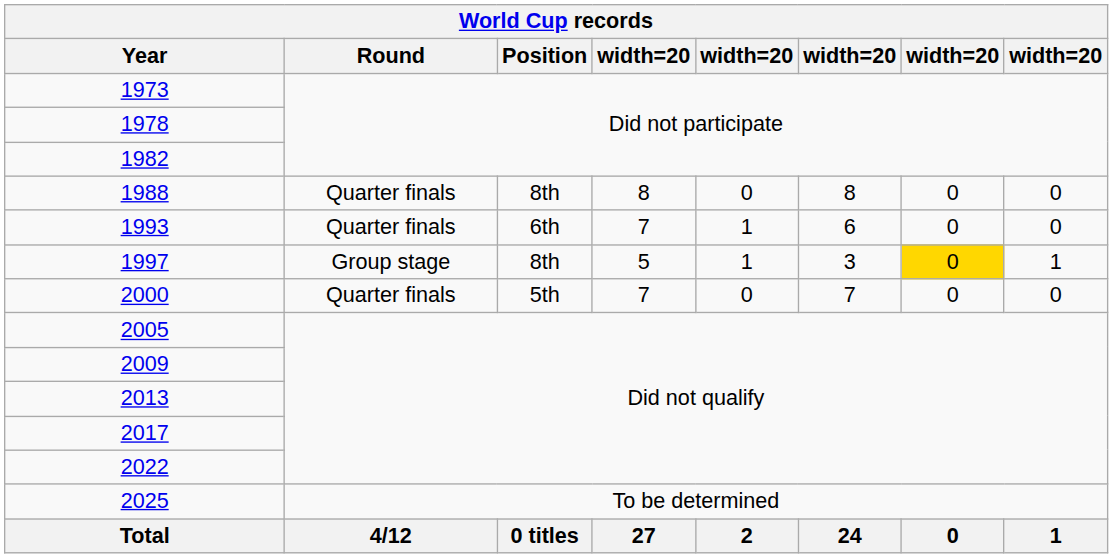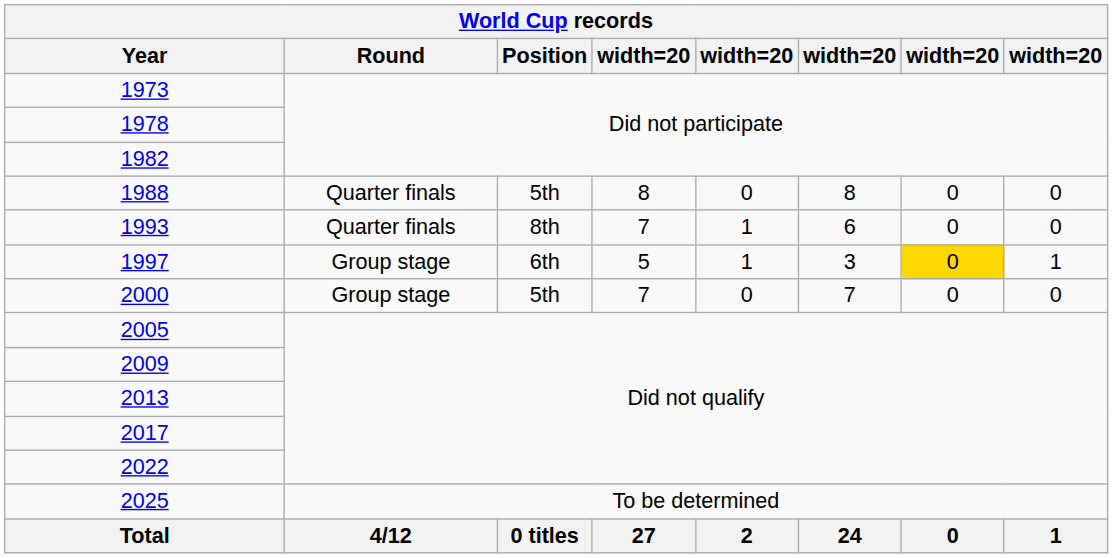1988 | Position: 8th -> 5th
1993 | Position: 6th -> 8th
1997 | Position: 8th -> 6th
2000 | Round: Quarter finals -> Group stage
